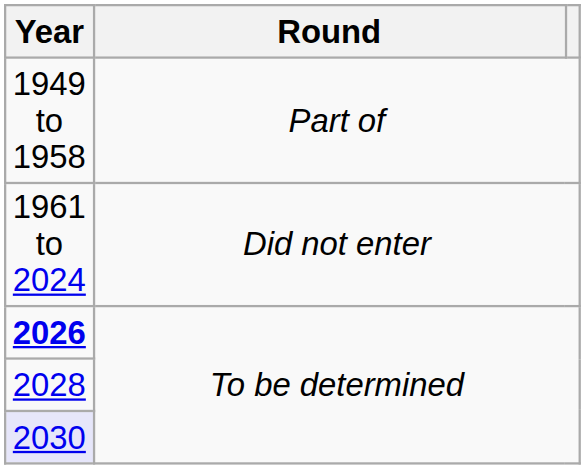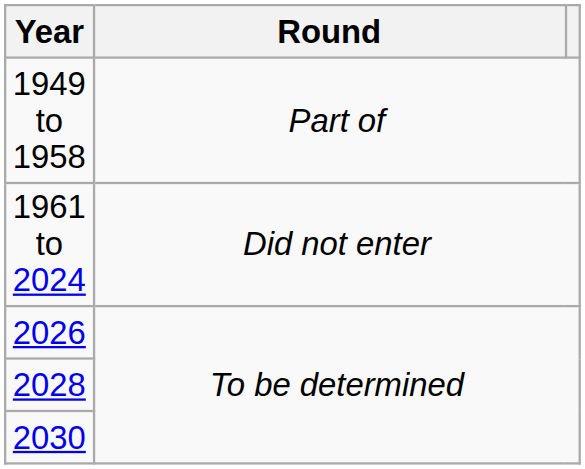2026 | Year: bold -> normal
2030 | Year: lavender background -> no background
